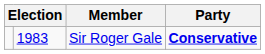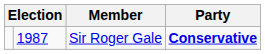Sir Roger Gale | column 2: 1983 -> 1987
